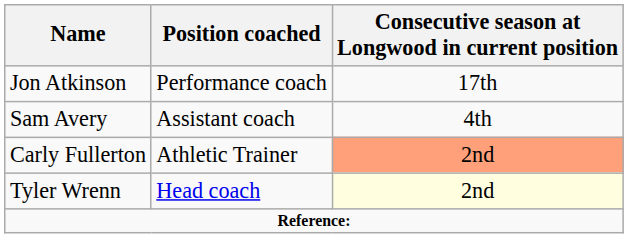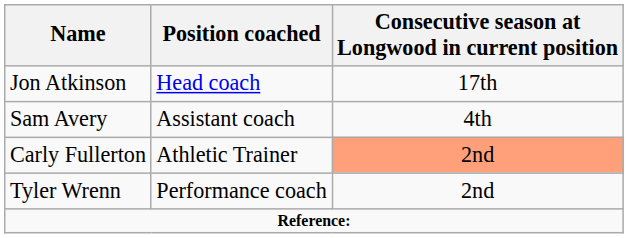Jon Atkinson | Position coached: Performance coach -> Head coach
Tyler Wrenn | Position coached: Head coach -> Performance coach
Tyler Wrenn | Consecutive season at Longwood in current position: lightyellow background -> no background
